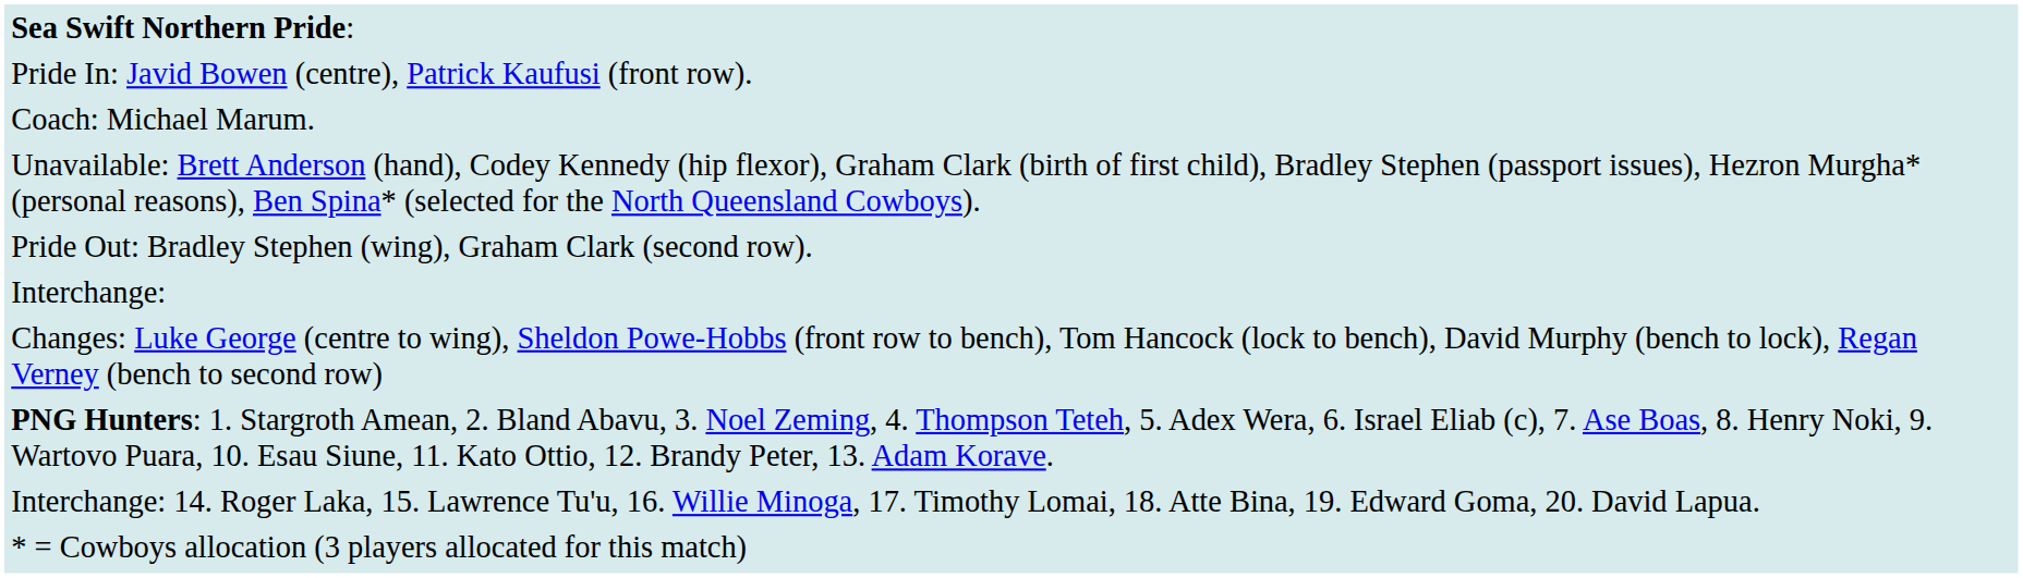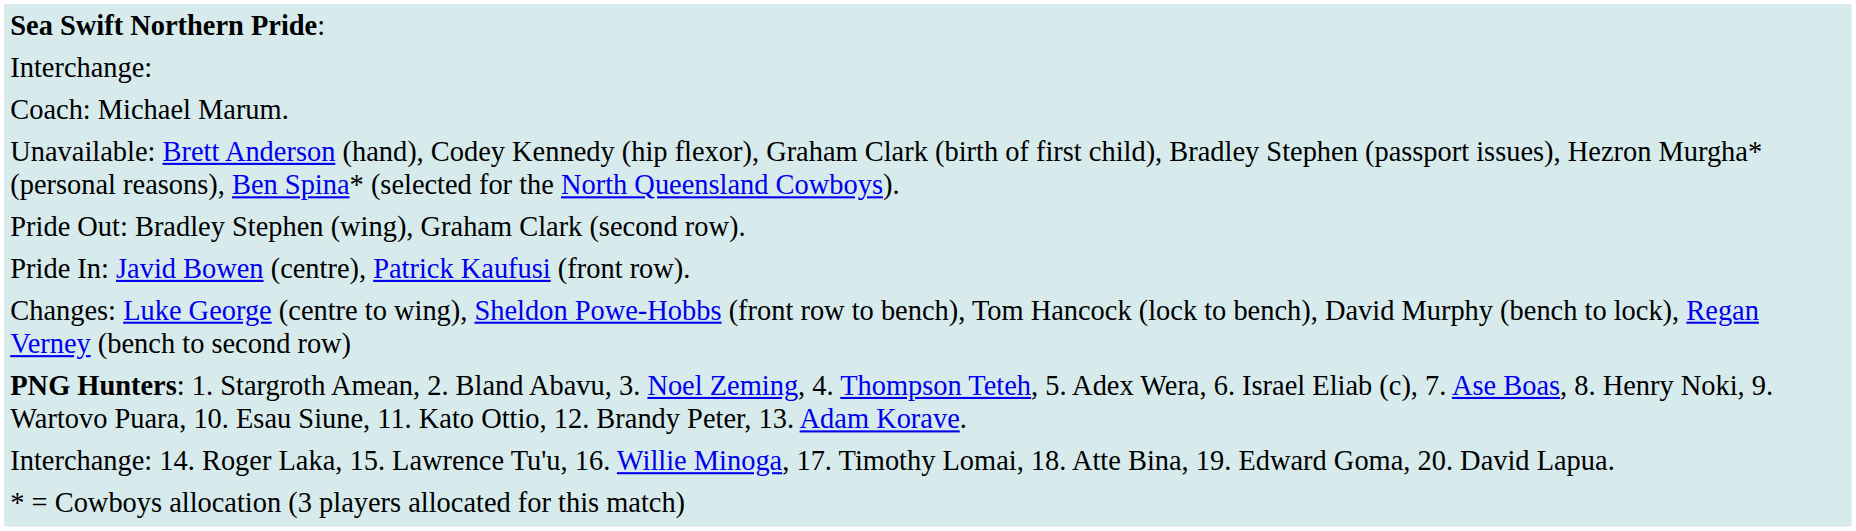row 2 | column 1: Pride In: Javid Bowen (centre), Patrick Kaufusi (front row). -> Interchange:
row 6 | column 1: Interchange: -> Pride In: Javid Bowen (centre), Patrick Kaufusi (front row).
